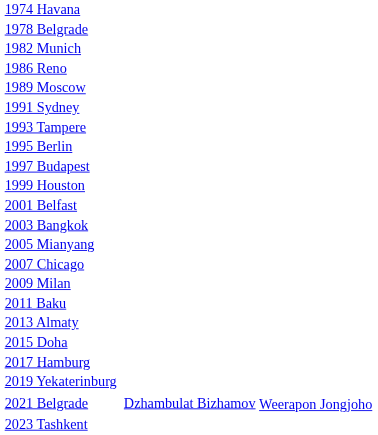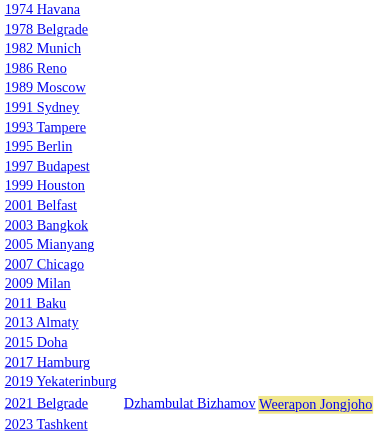2021 Belgrade / Weerapon Jongjoho | column 3: no background -> khaki background
